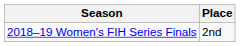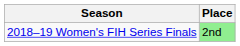2018–19 Women's FIH Series Finals | Place: no background -> lightgreen background
